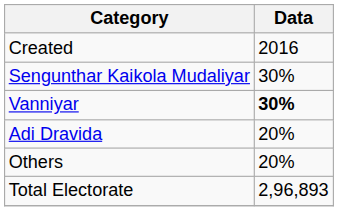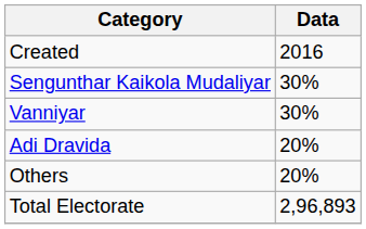Vanniyar | Data: bold -> normal
